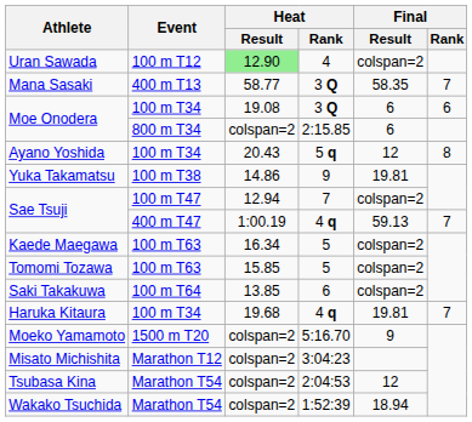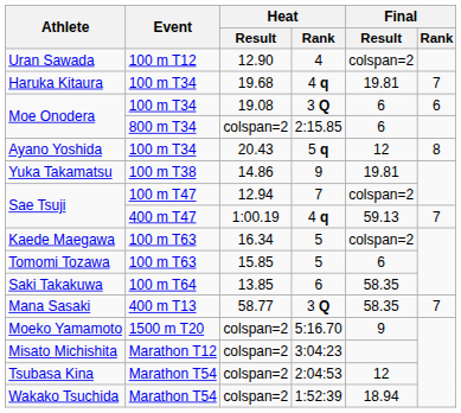Uran Sawada | Heat / Result: lightgreen background -> no background
rows swapped: Haruka Kitaura <-> Mana Sasaki
Tomomi Tozawa | Final / Result: colspan=2 -> 6
Saki Takakuwa | Final / Result: colspan=2 -> 58.35
